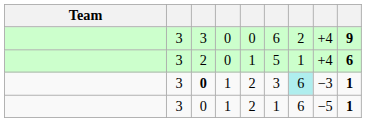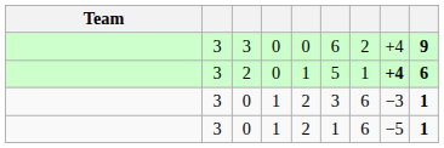row 3 | column 8: normal -> bold
row 4 | column 3: bold -> normal
row 4 | column 7: paleturquoise background -> no background
